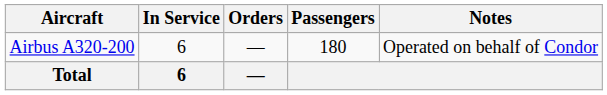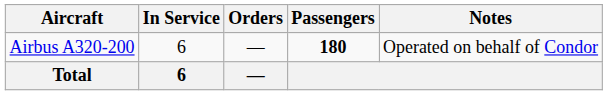Airbus A320-200 | Passengers: normal -> bold
